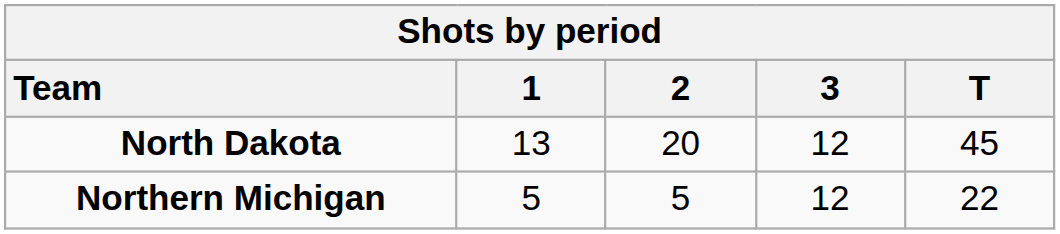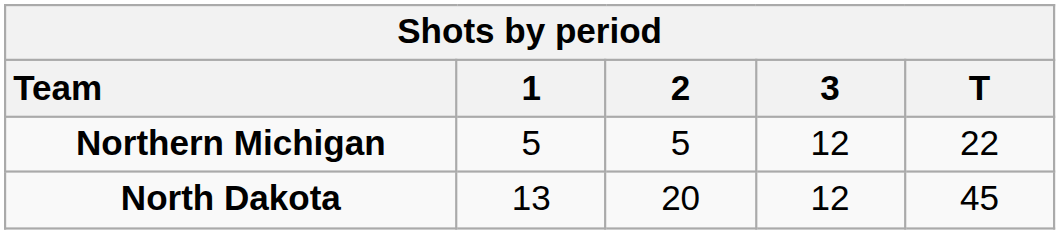rows swapped: Northern Michigan <-> North Dakota
